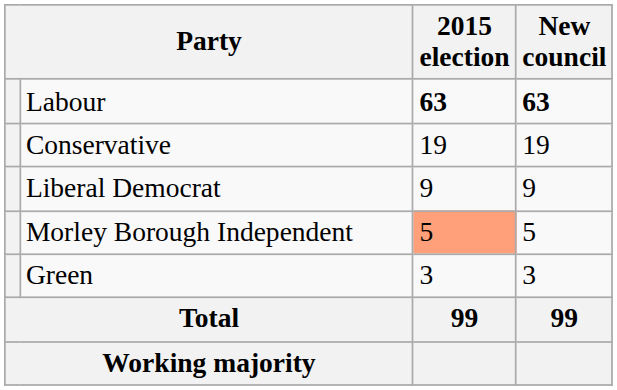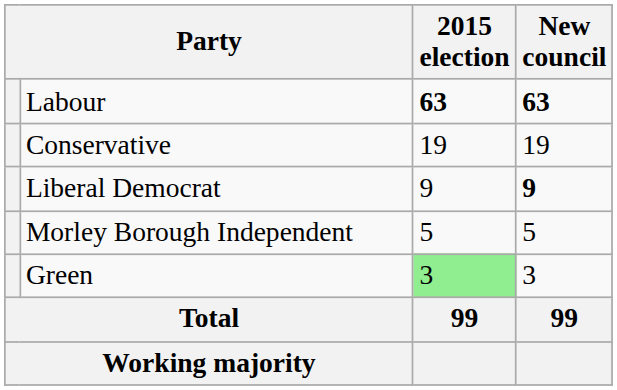Liberal Democrat | New council: normal -> bold
Morley Borough Independent | 2015 election: lightsalmon background -> no background
Green | 2015 election: no background -> lightgreen background
